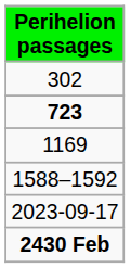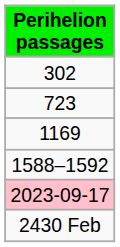723 | column 1: bold -> normal
2023-09-17 | column 1: no background -> pink background
2430 Feb | column 1: bold -> normal
